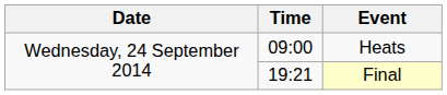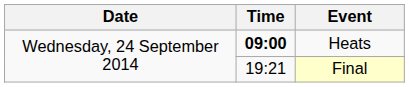Heats | Time: normal -> bold
